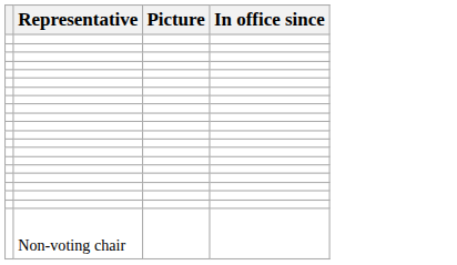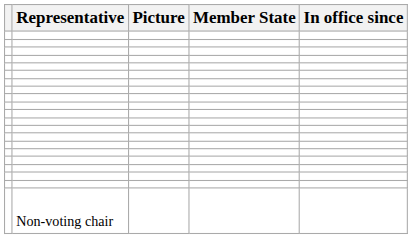+ column: Member State
